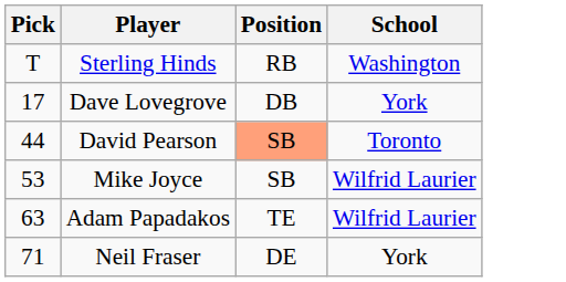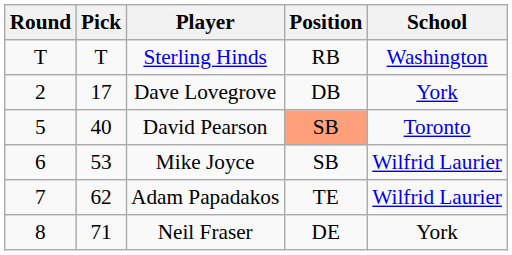+ column: Round | T | 2 | 5 | 6 | 7 | 8
David Pearson | Pick: 44 -> 40
Adam Papadakos | Pick: 63 -> 62
